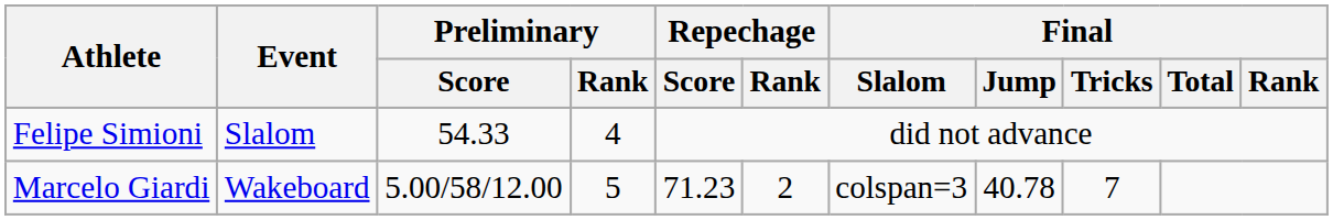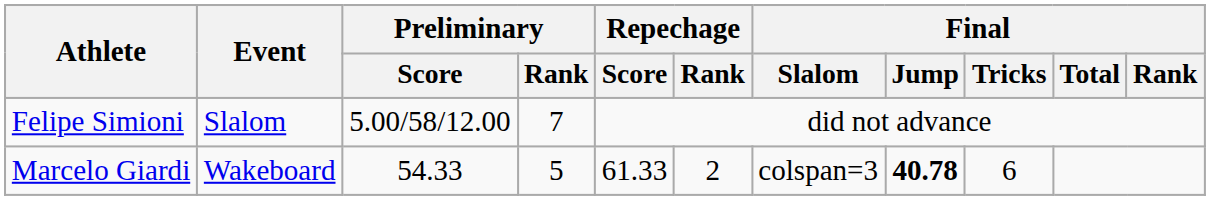Felipe Simioni | Preliminary / Score: 54.33 -> 5.00/58/12.00
Felipe Simioni | Preliminary / Rank: 4 -> 7
Marcelo Giardi | Preliminary / Score: 5.00/58/12.00 -> 54.33
Marcelo Giardi | Repechage / Score: 71.23 -> 61.33
Marcelo Giardi | Final / Jump: normal -> bold
Marcelo Giardi | Final / Tricks: 7 -> 6
